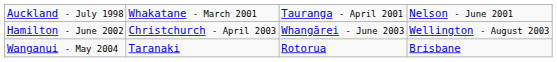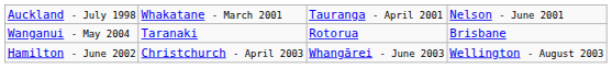rows swapped: Hamilton - June 2002 <-> Wanganui - May 2004
